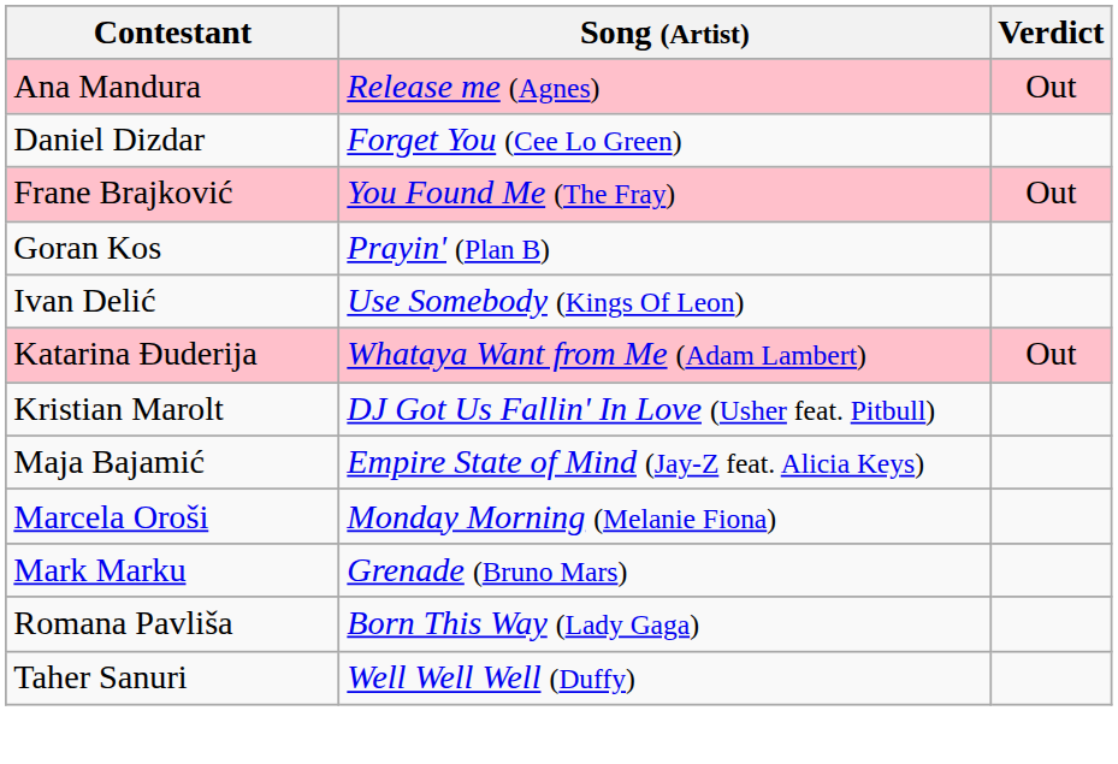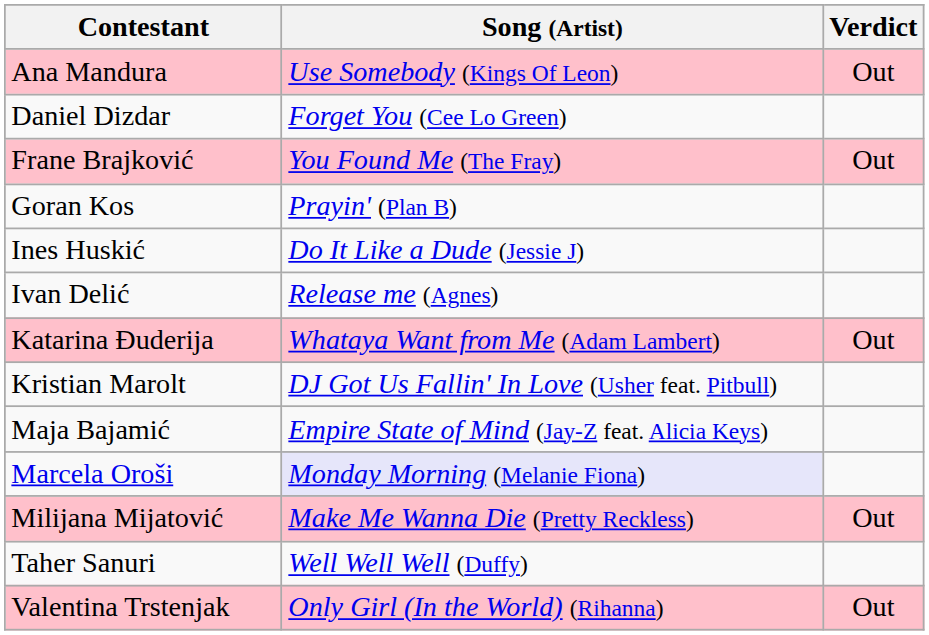Ana Mandura | Song (Artist): Release me (Agnes) -> Use Somebody (Kings Of Leon)
+ row: Ines Huskić | Do It Like a Dude (Jessie J)
Ivan Delić | Song (Artist): Use Somebody (Kings Of Leon) -> Release me (Agnes)
Marcela Oroši | Song (Artist): no background -> lavender background
- row: Mark Marku | Grenade (Bruno Mars)
+ row: Milijana Mijatović | Make Me Wanna Die (Pretty Reckless) | Out
- row: Romana Pavliša | Born This Way (Lady Gaga)
+ row: Valentina Trstenjak | Only Girl (In the World) (Rihanna) | Out
